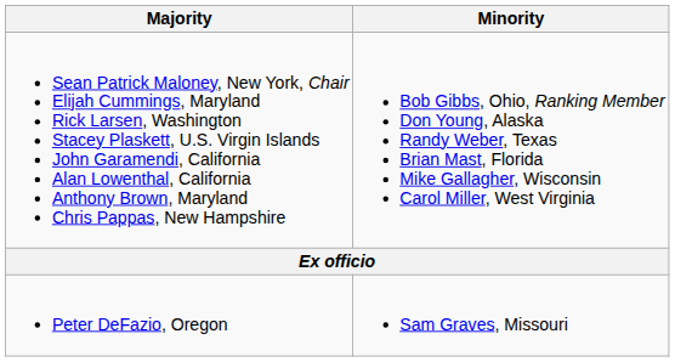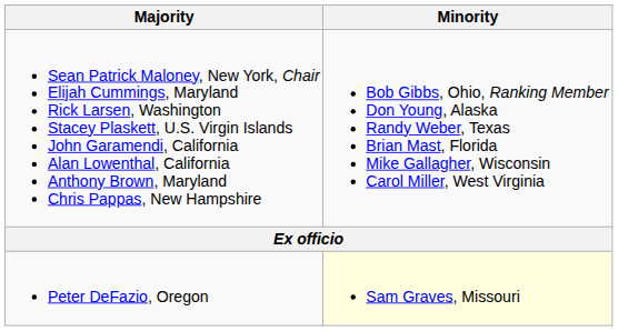Peter DeFazio, Oregon | Minority: no background -> lightyellow background
